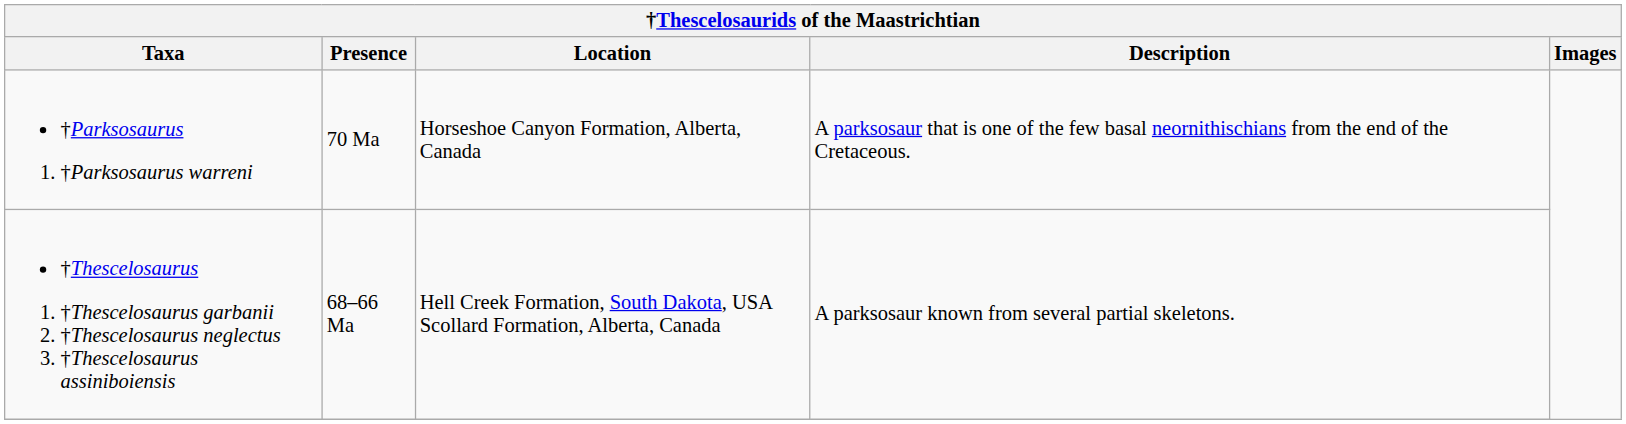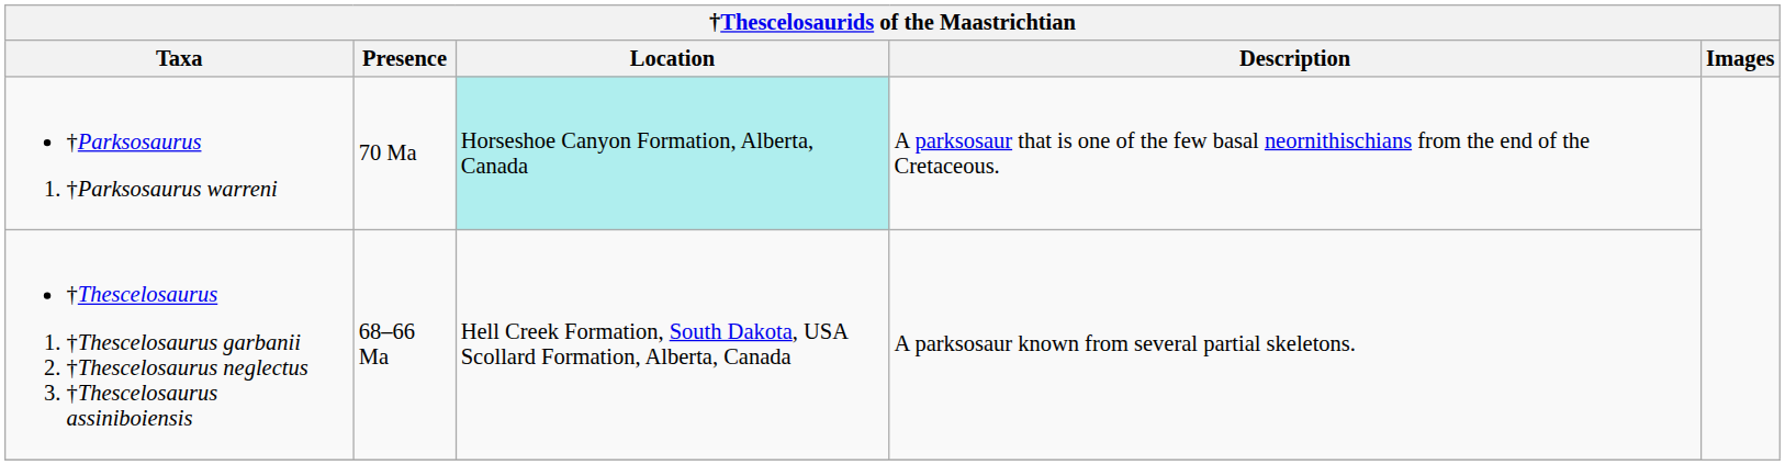†Parksosaurus †Parksosaurus warreni | Location: no background -> paleturquoise background
